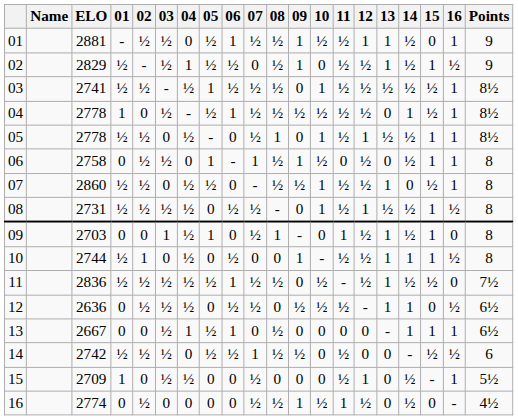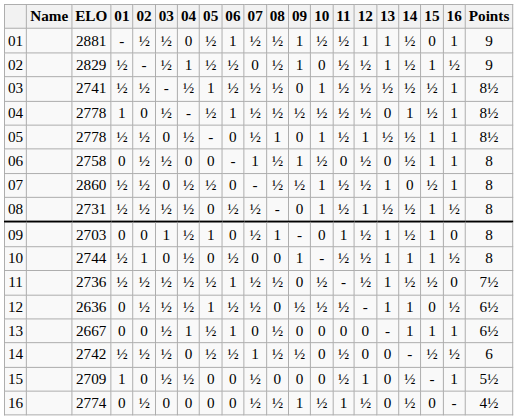row 7 | 05: 1 -> 0
row 12 | ELO: 2836 -> 2736
row 13 | 05: 0 -> 1
